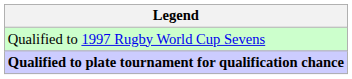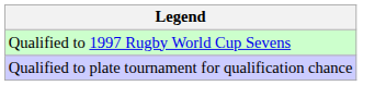row 3 | column 1: bold -> normal
